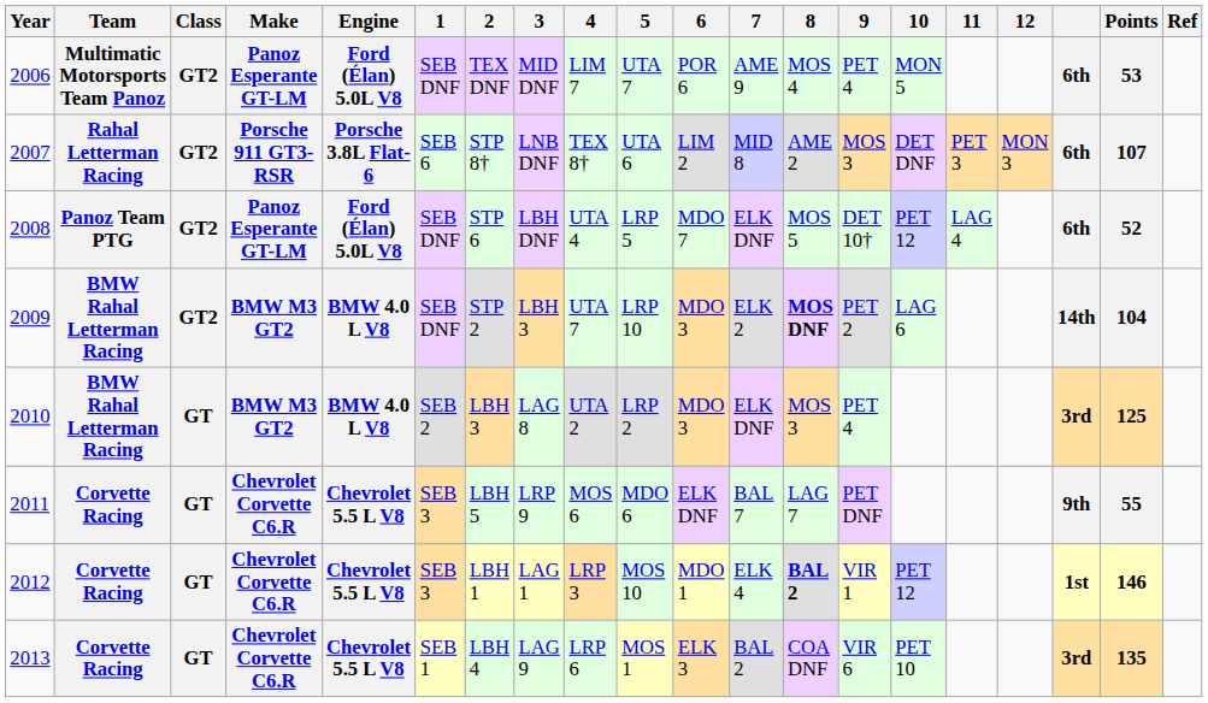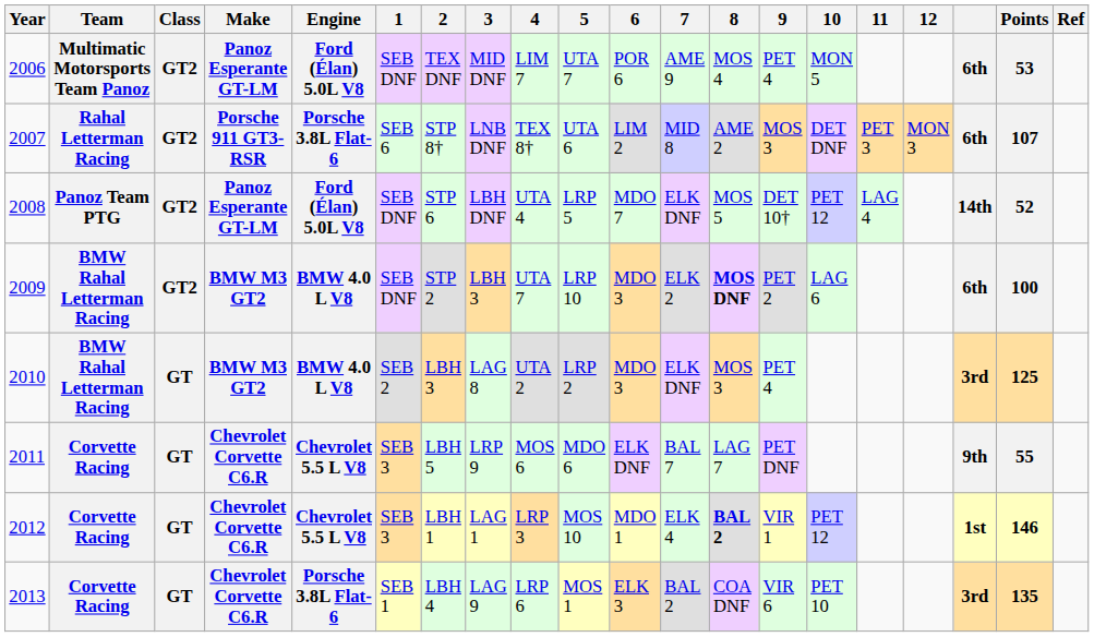2008 | column 18: 6th -> 14th
2009 | column 18: 14th -> 6th
2009 | Points: 104 -> 100
2013 | Engine: Chevrolet 5.5 L V8 -> Porsche 3.8L Flat-6
